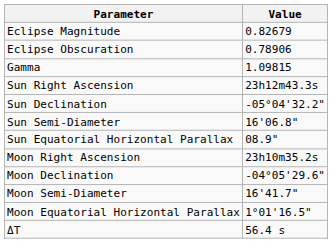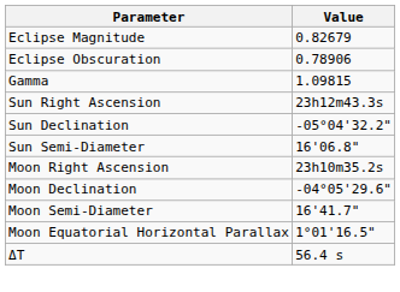- row: Sun Equatorial Horizontal Parallax | 08.9"
